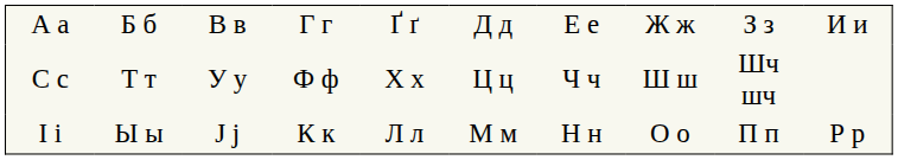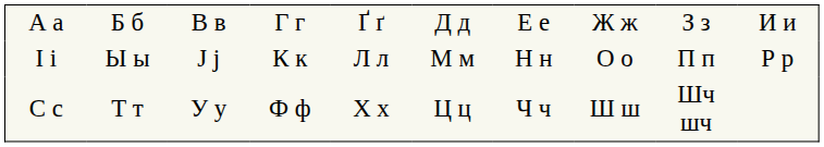rows swapped: І і <-> С с
